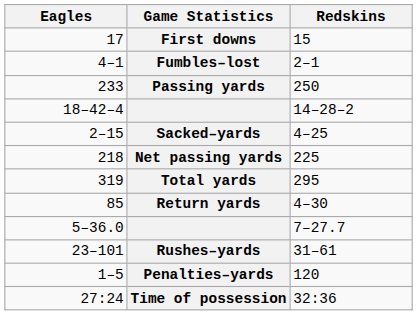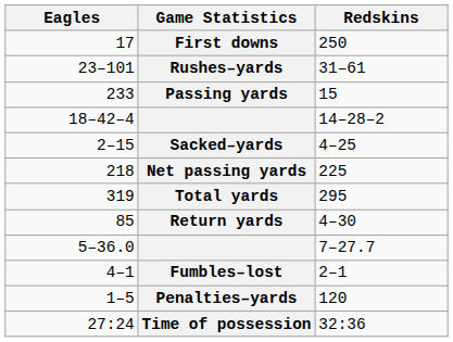First downs | Redskins: 15 -> 250
rows swapped: Rushes–yards <-> Fumbles–lost
Passing yards | Redskins: 250 -> 15
